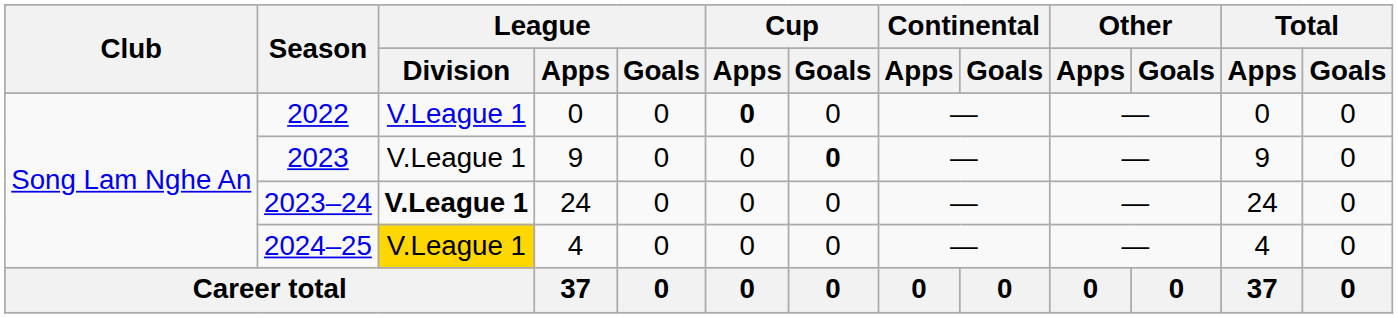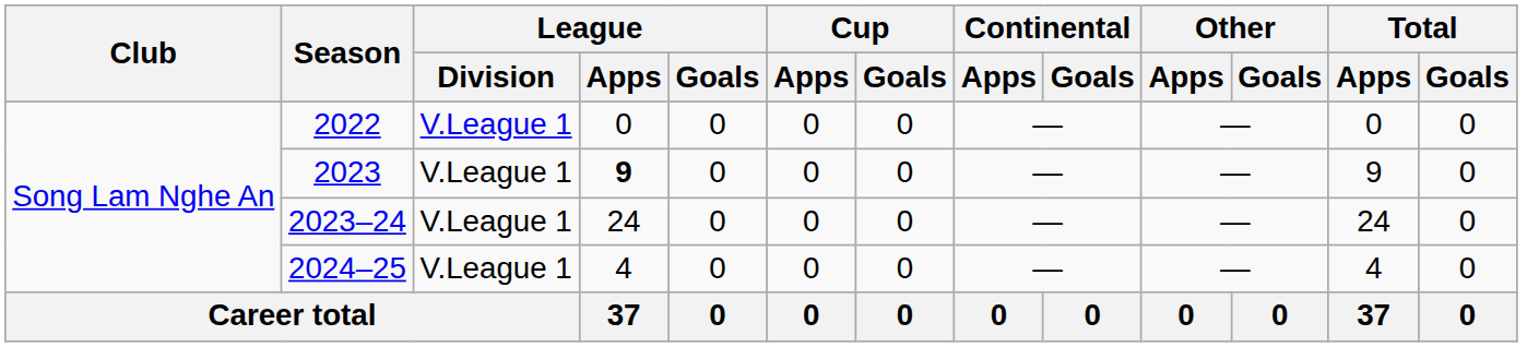2022 | Cup / Apps: bold -> normal
2023 | League / Apps: normal -> bold
2023 | Cup / Goals: bold -> normal
2023–24 | League / Division: bold -> normal
2024–25 | League / Division: gold background -> no background
